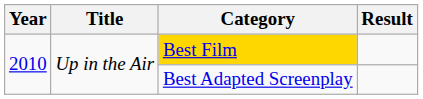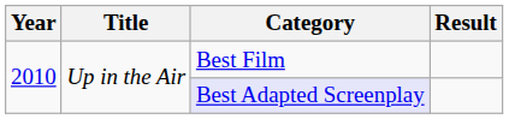Best Film | Category: gold background -> no background
Best Adapted Screenplay | Category: no background -> lavender background
